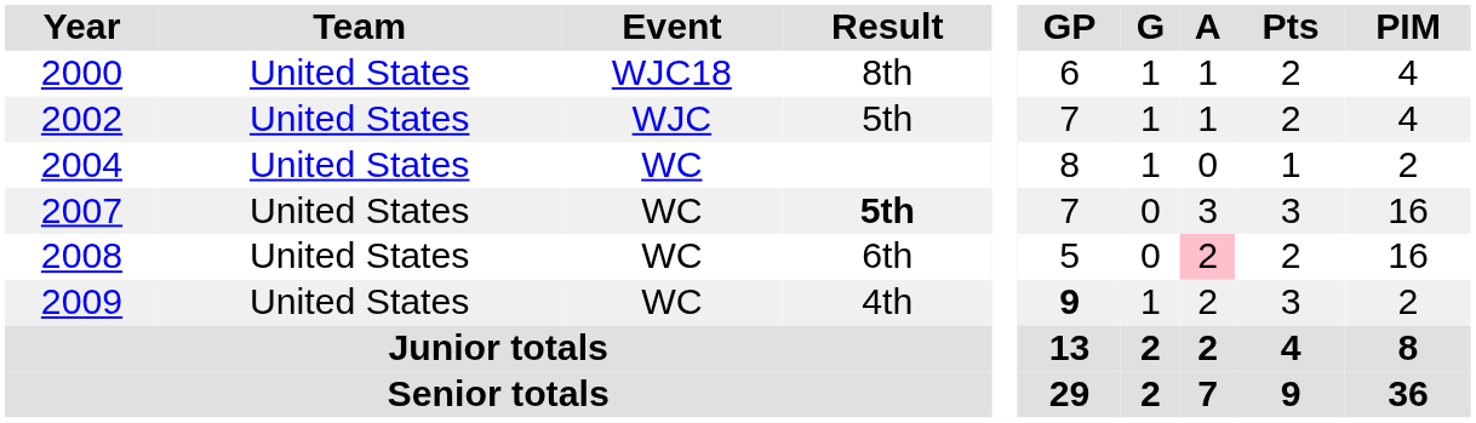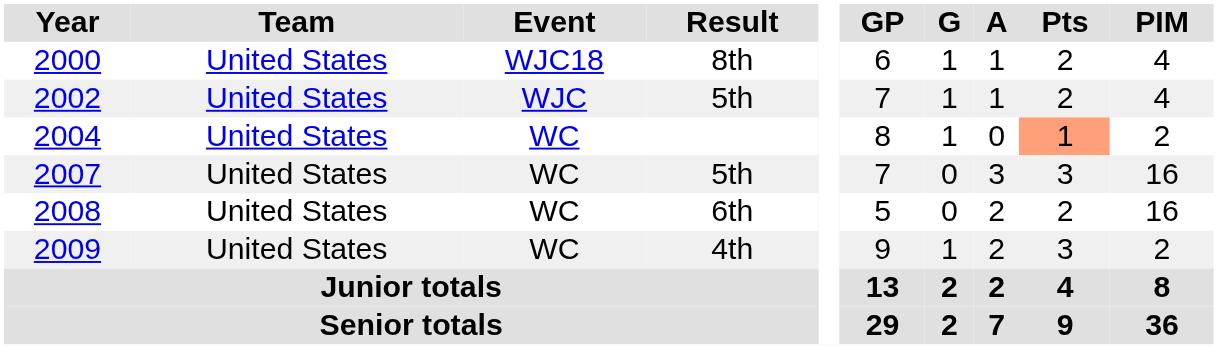2004 | Pts: no background -> lightsalmon background
2007 | Result: bold -> normal
2008 | A: pink background -> no background
2009 | GP: bold -> normal
